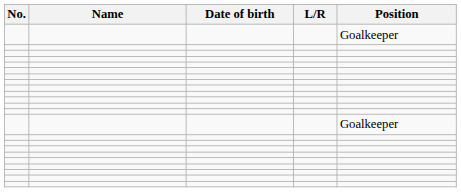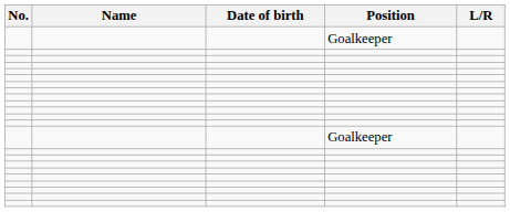columns swapped: Position <-> L/R
